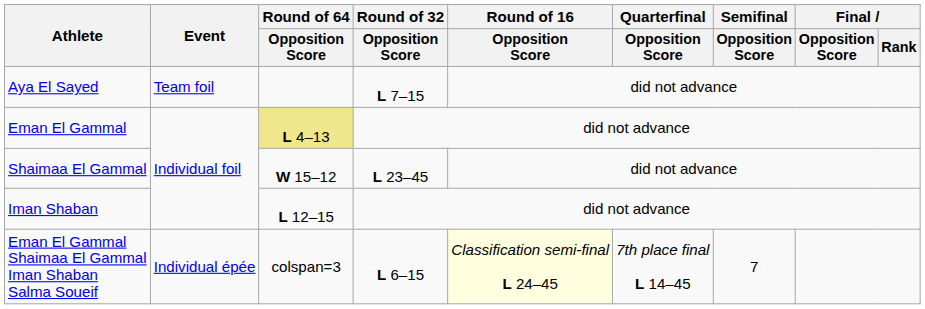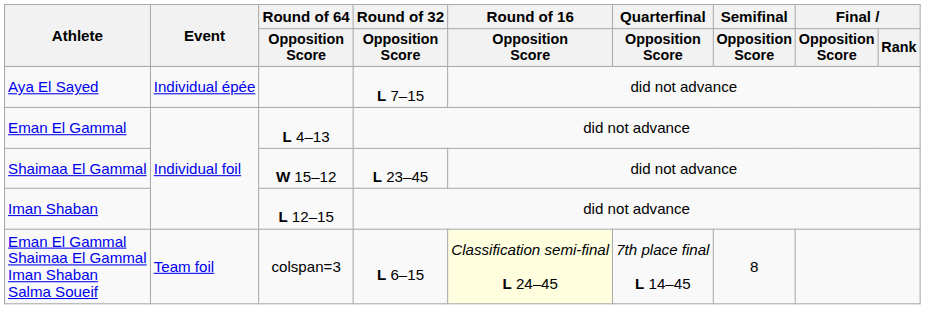Aya El Sayed | Event: Team foil -> Individual épée
Eman El Gammal | Round of 64 / Opposition Score: khaki background -> no background
Eman El Gammal Shaimaa El Gammal Iman Shaban Salma Soueif | Event: Individual épée -> Team foil
Eman El Gammal Shaimaa El Gammal Iman Shaban Salma Soueif | Semifinal / Opposition Score: 7 -> 8
